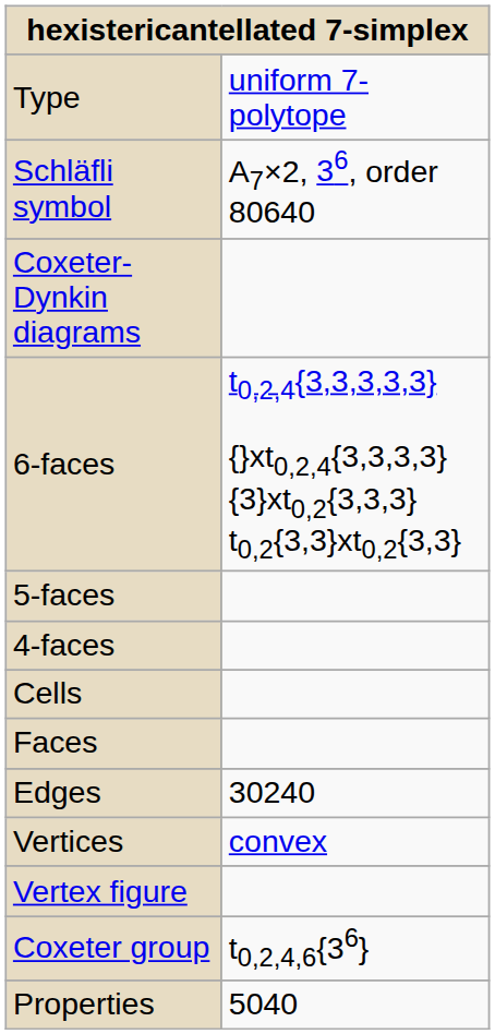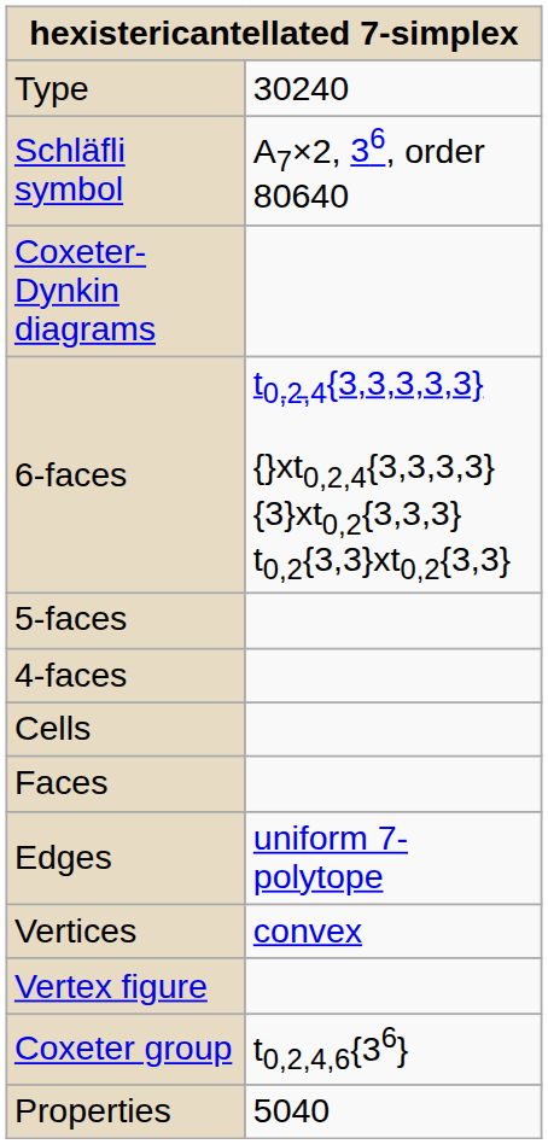Type | column 2: uniform 7-polytope -> 30240
Edges | column 2: 30240 -> uniform 7-polytope
